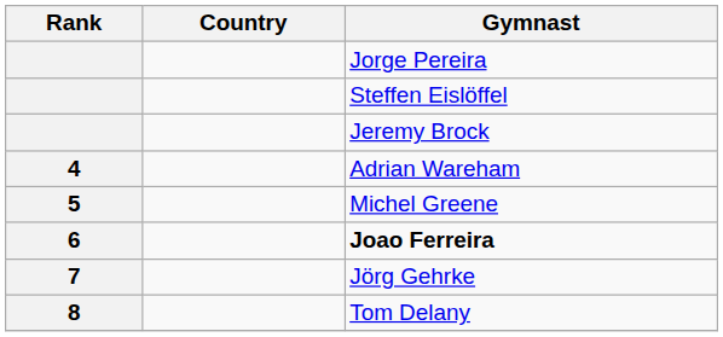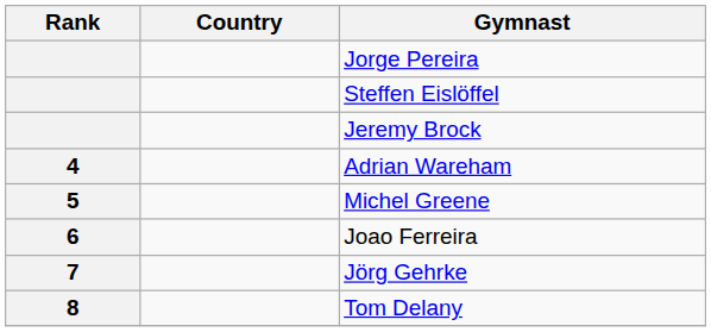Joao Ferreira | Gymnast: bold -> normal
